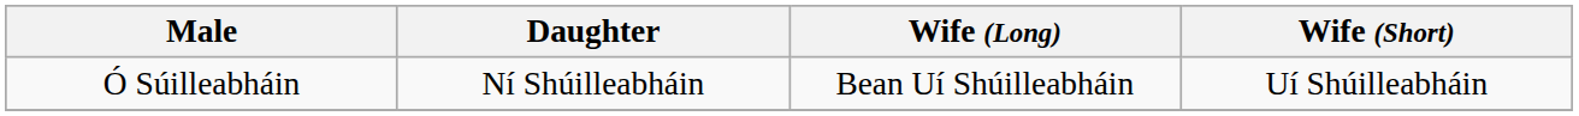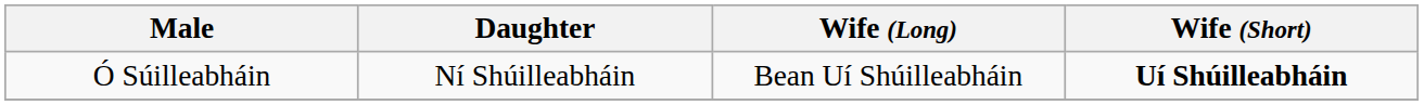Ó Súilleabháin | Wife (Short): normal -> bold
